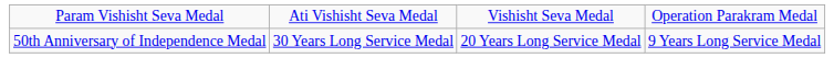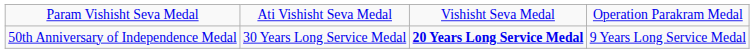50th Anniversary of Independence Medal | column 3: normal -> bold
